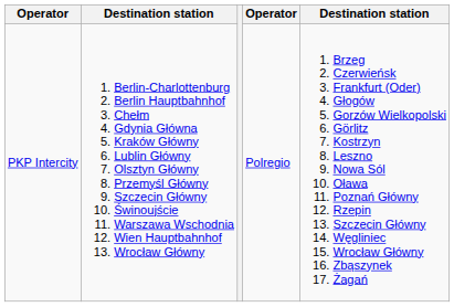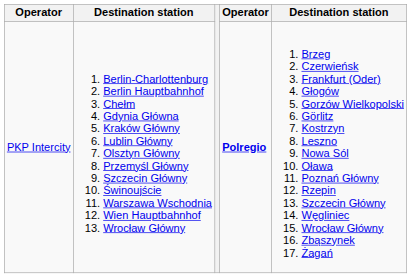PKP Intercity | column 4: normal -> bold
